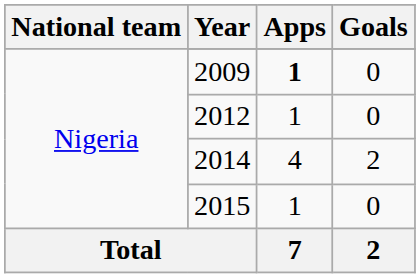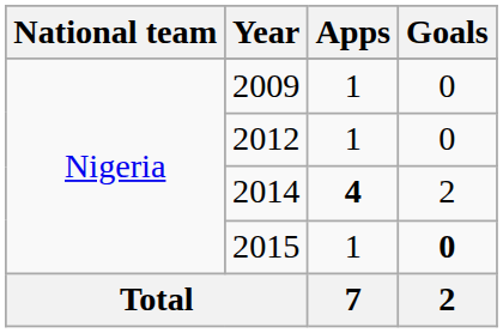2009 | Apps: bold -> normal
2014 | Apps: normal -> bold
2015 | Goals: normal -> bold
